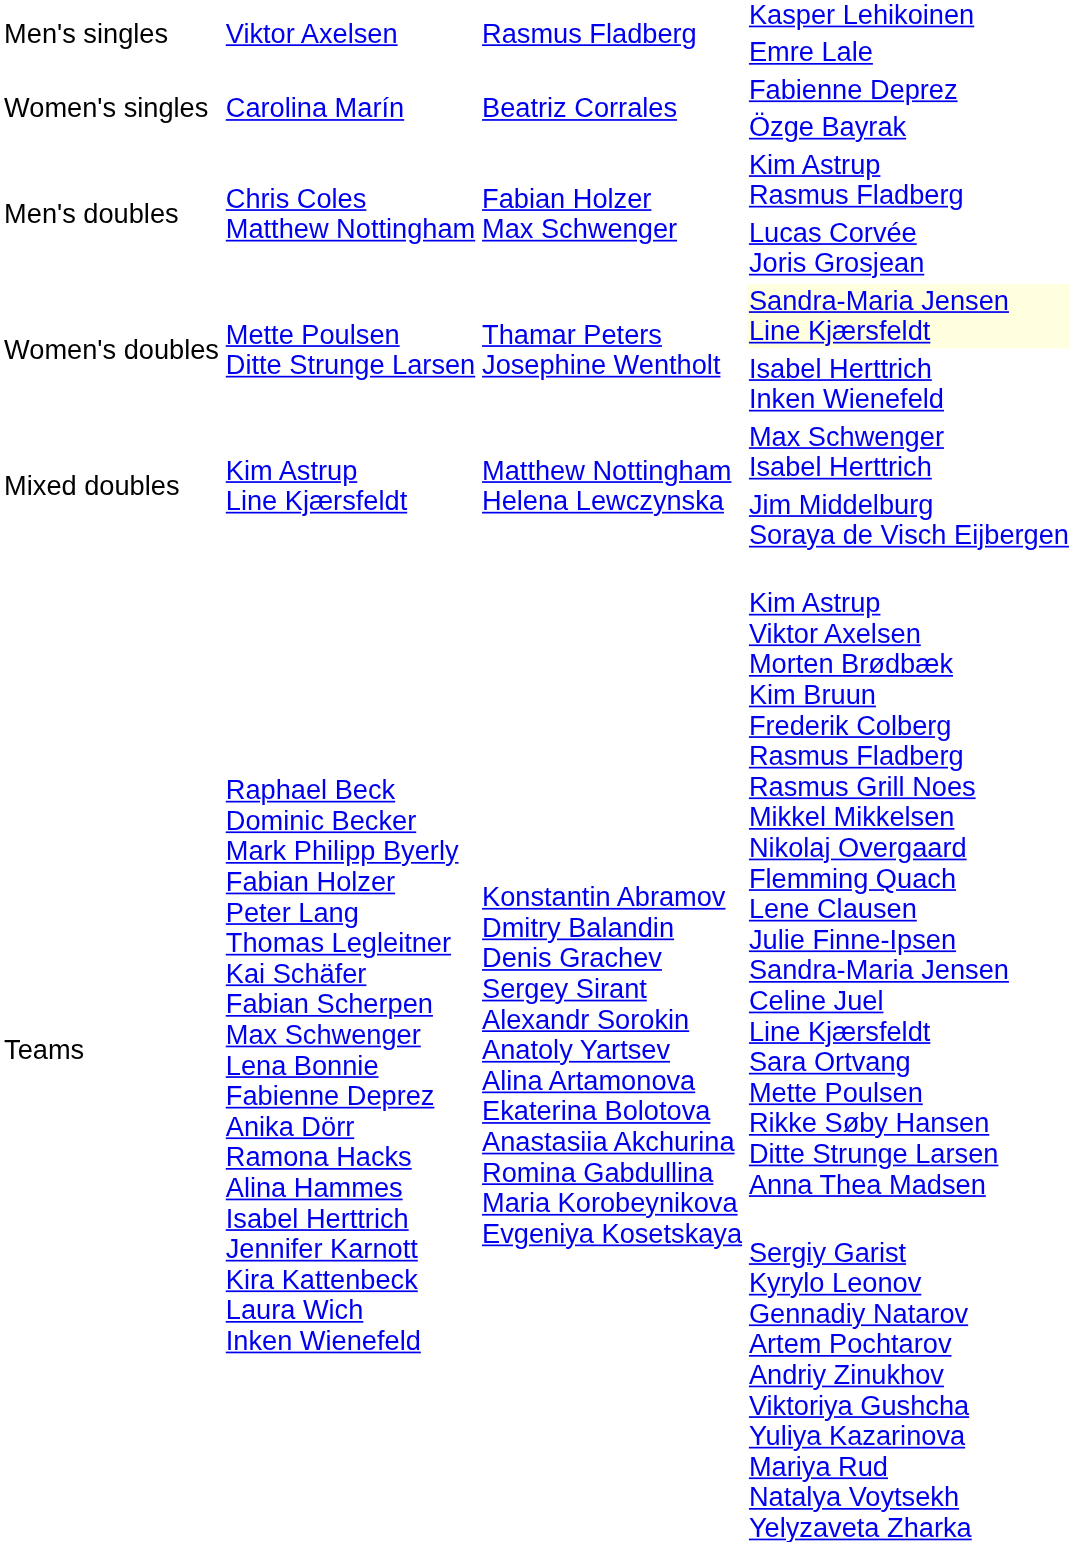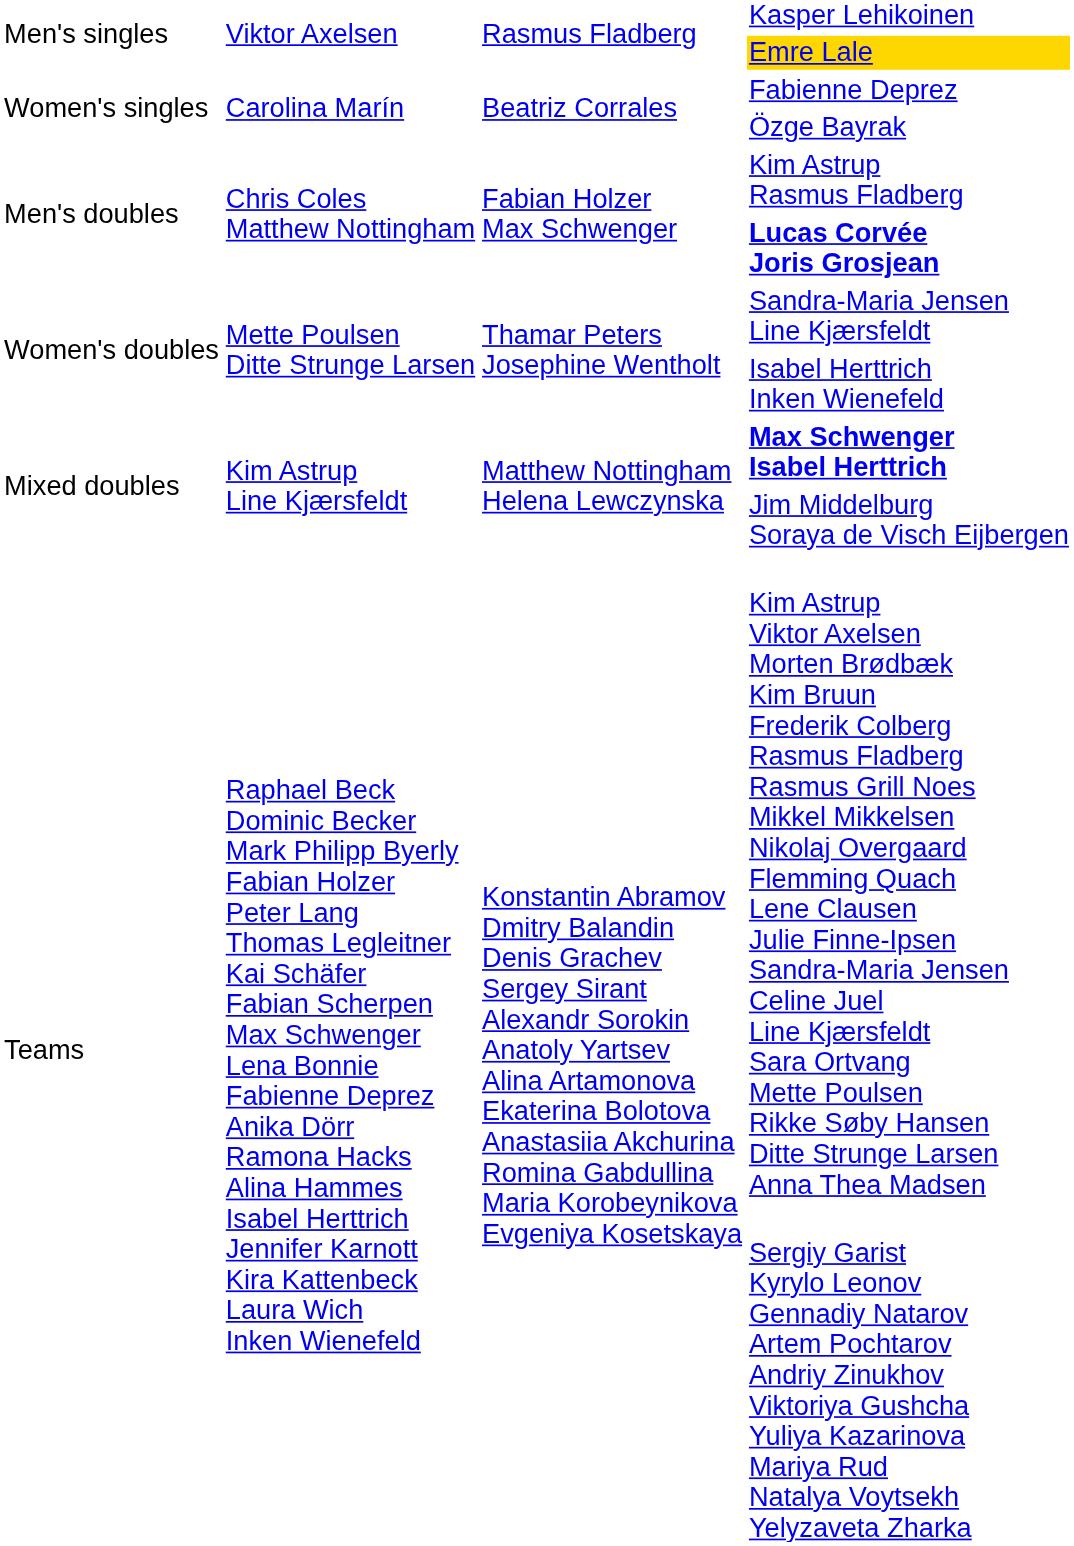Emre Lale | column 4: no background -> gold background
Lucas Corvée Joris Grosjean | column 4: normal -> bold
Sandra-Maria Jensen Line Kjærsfeldt | column 4: lightyellow background -> no background
Max Schwenger Isabel Herttrich | column 4: normal -> bold
